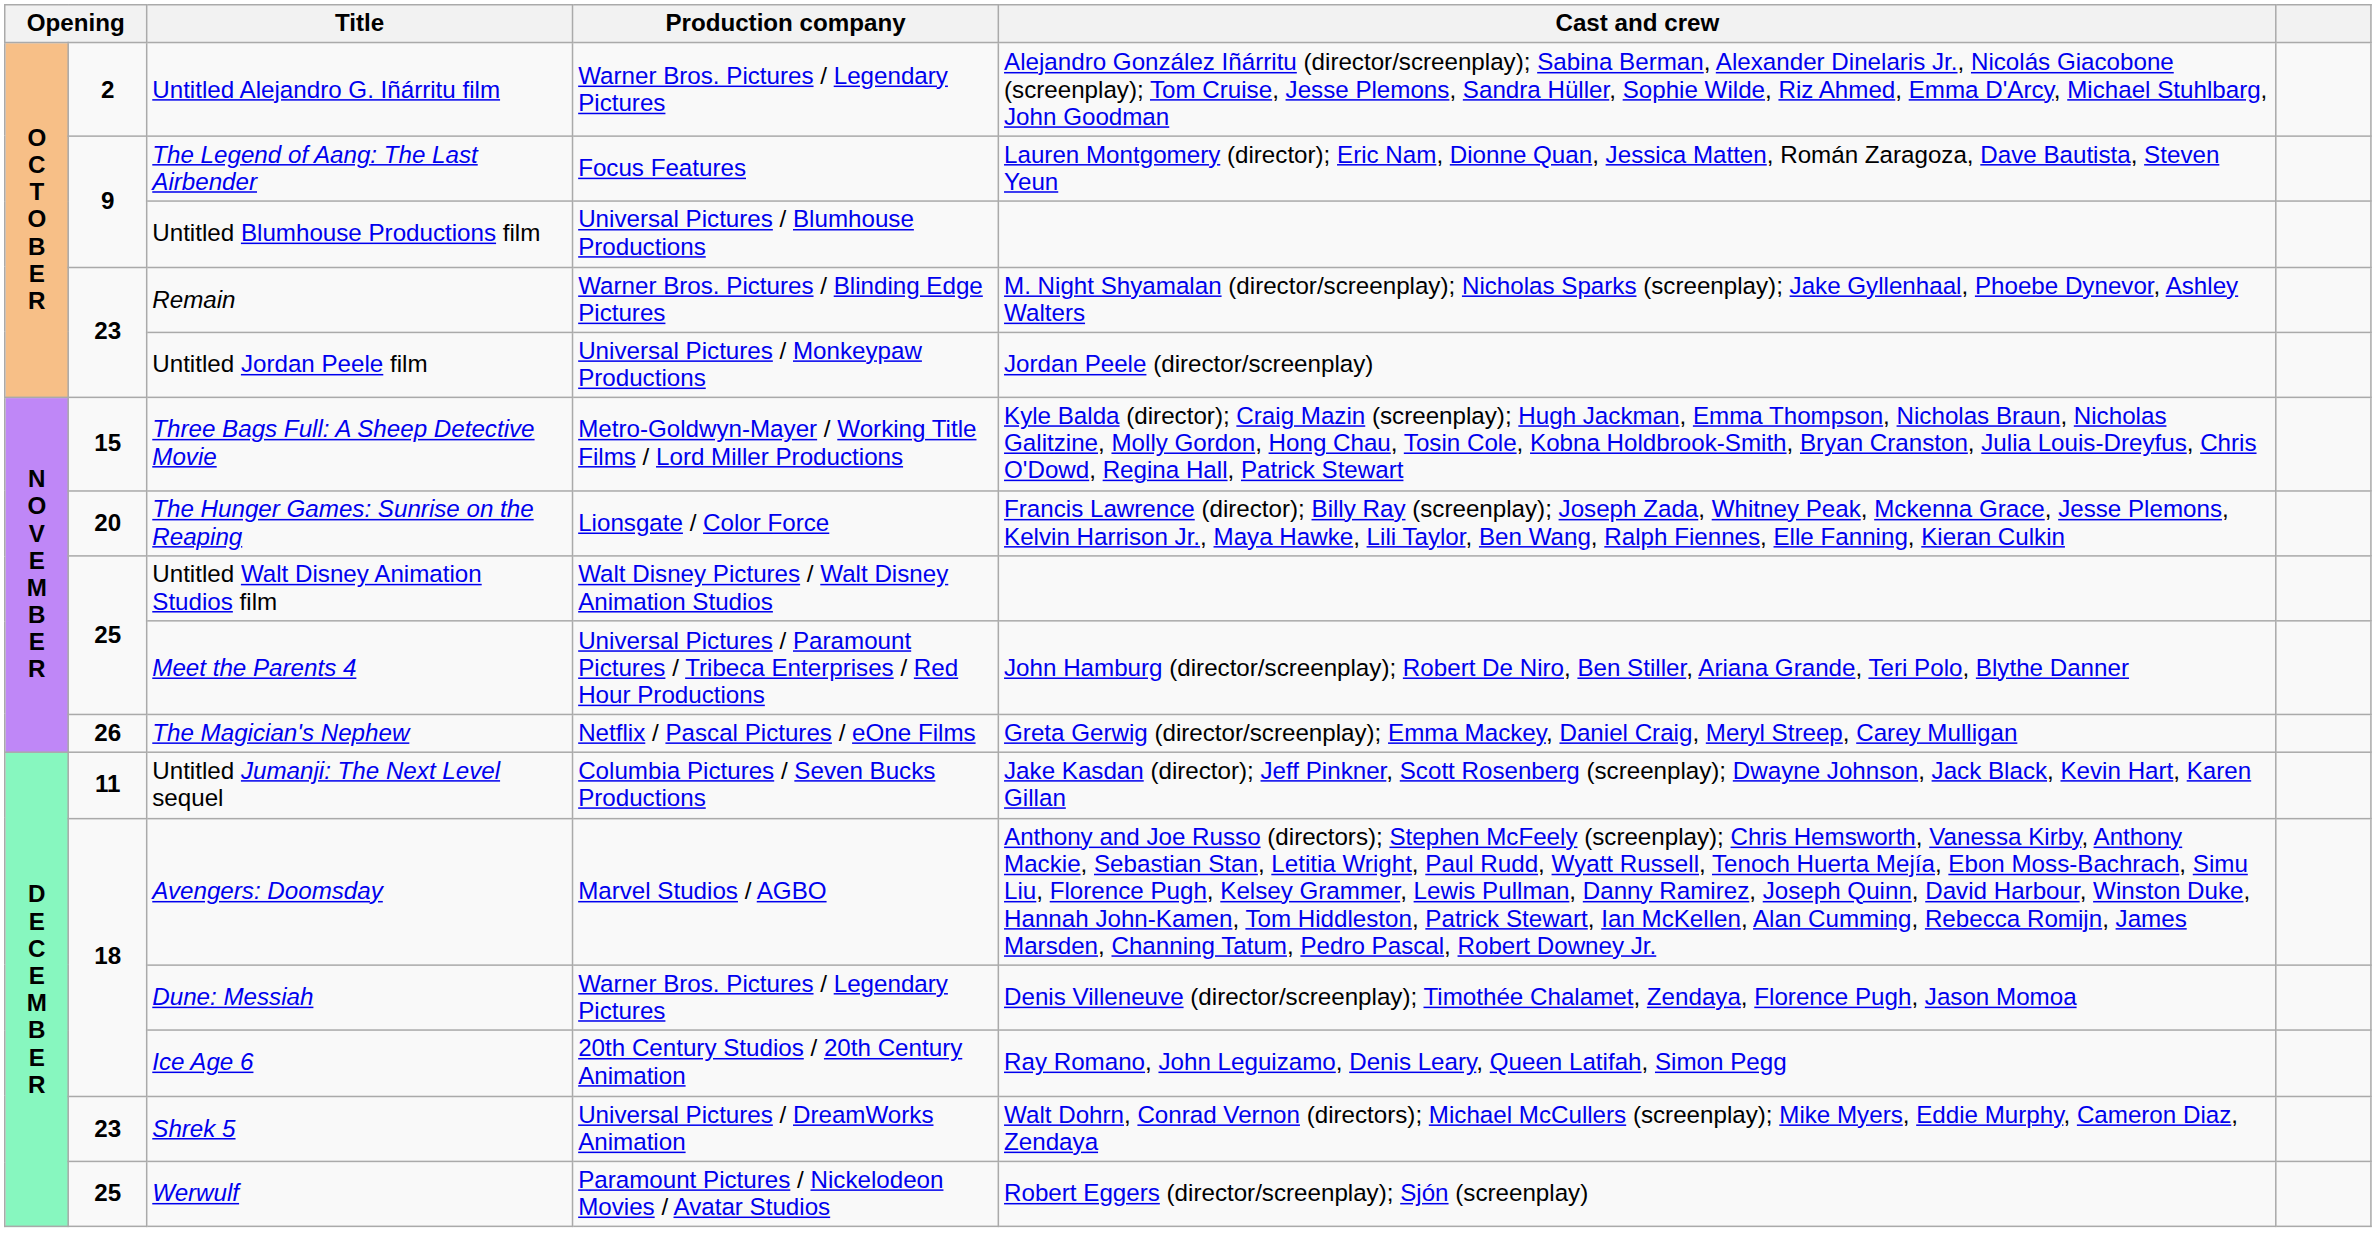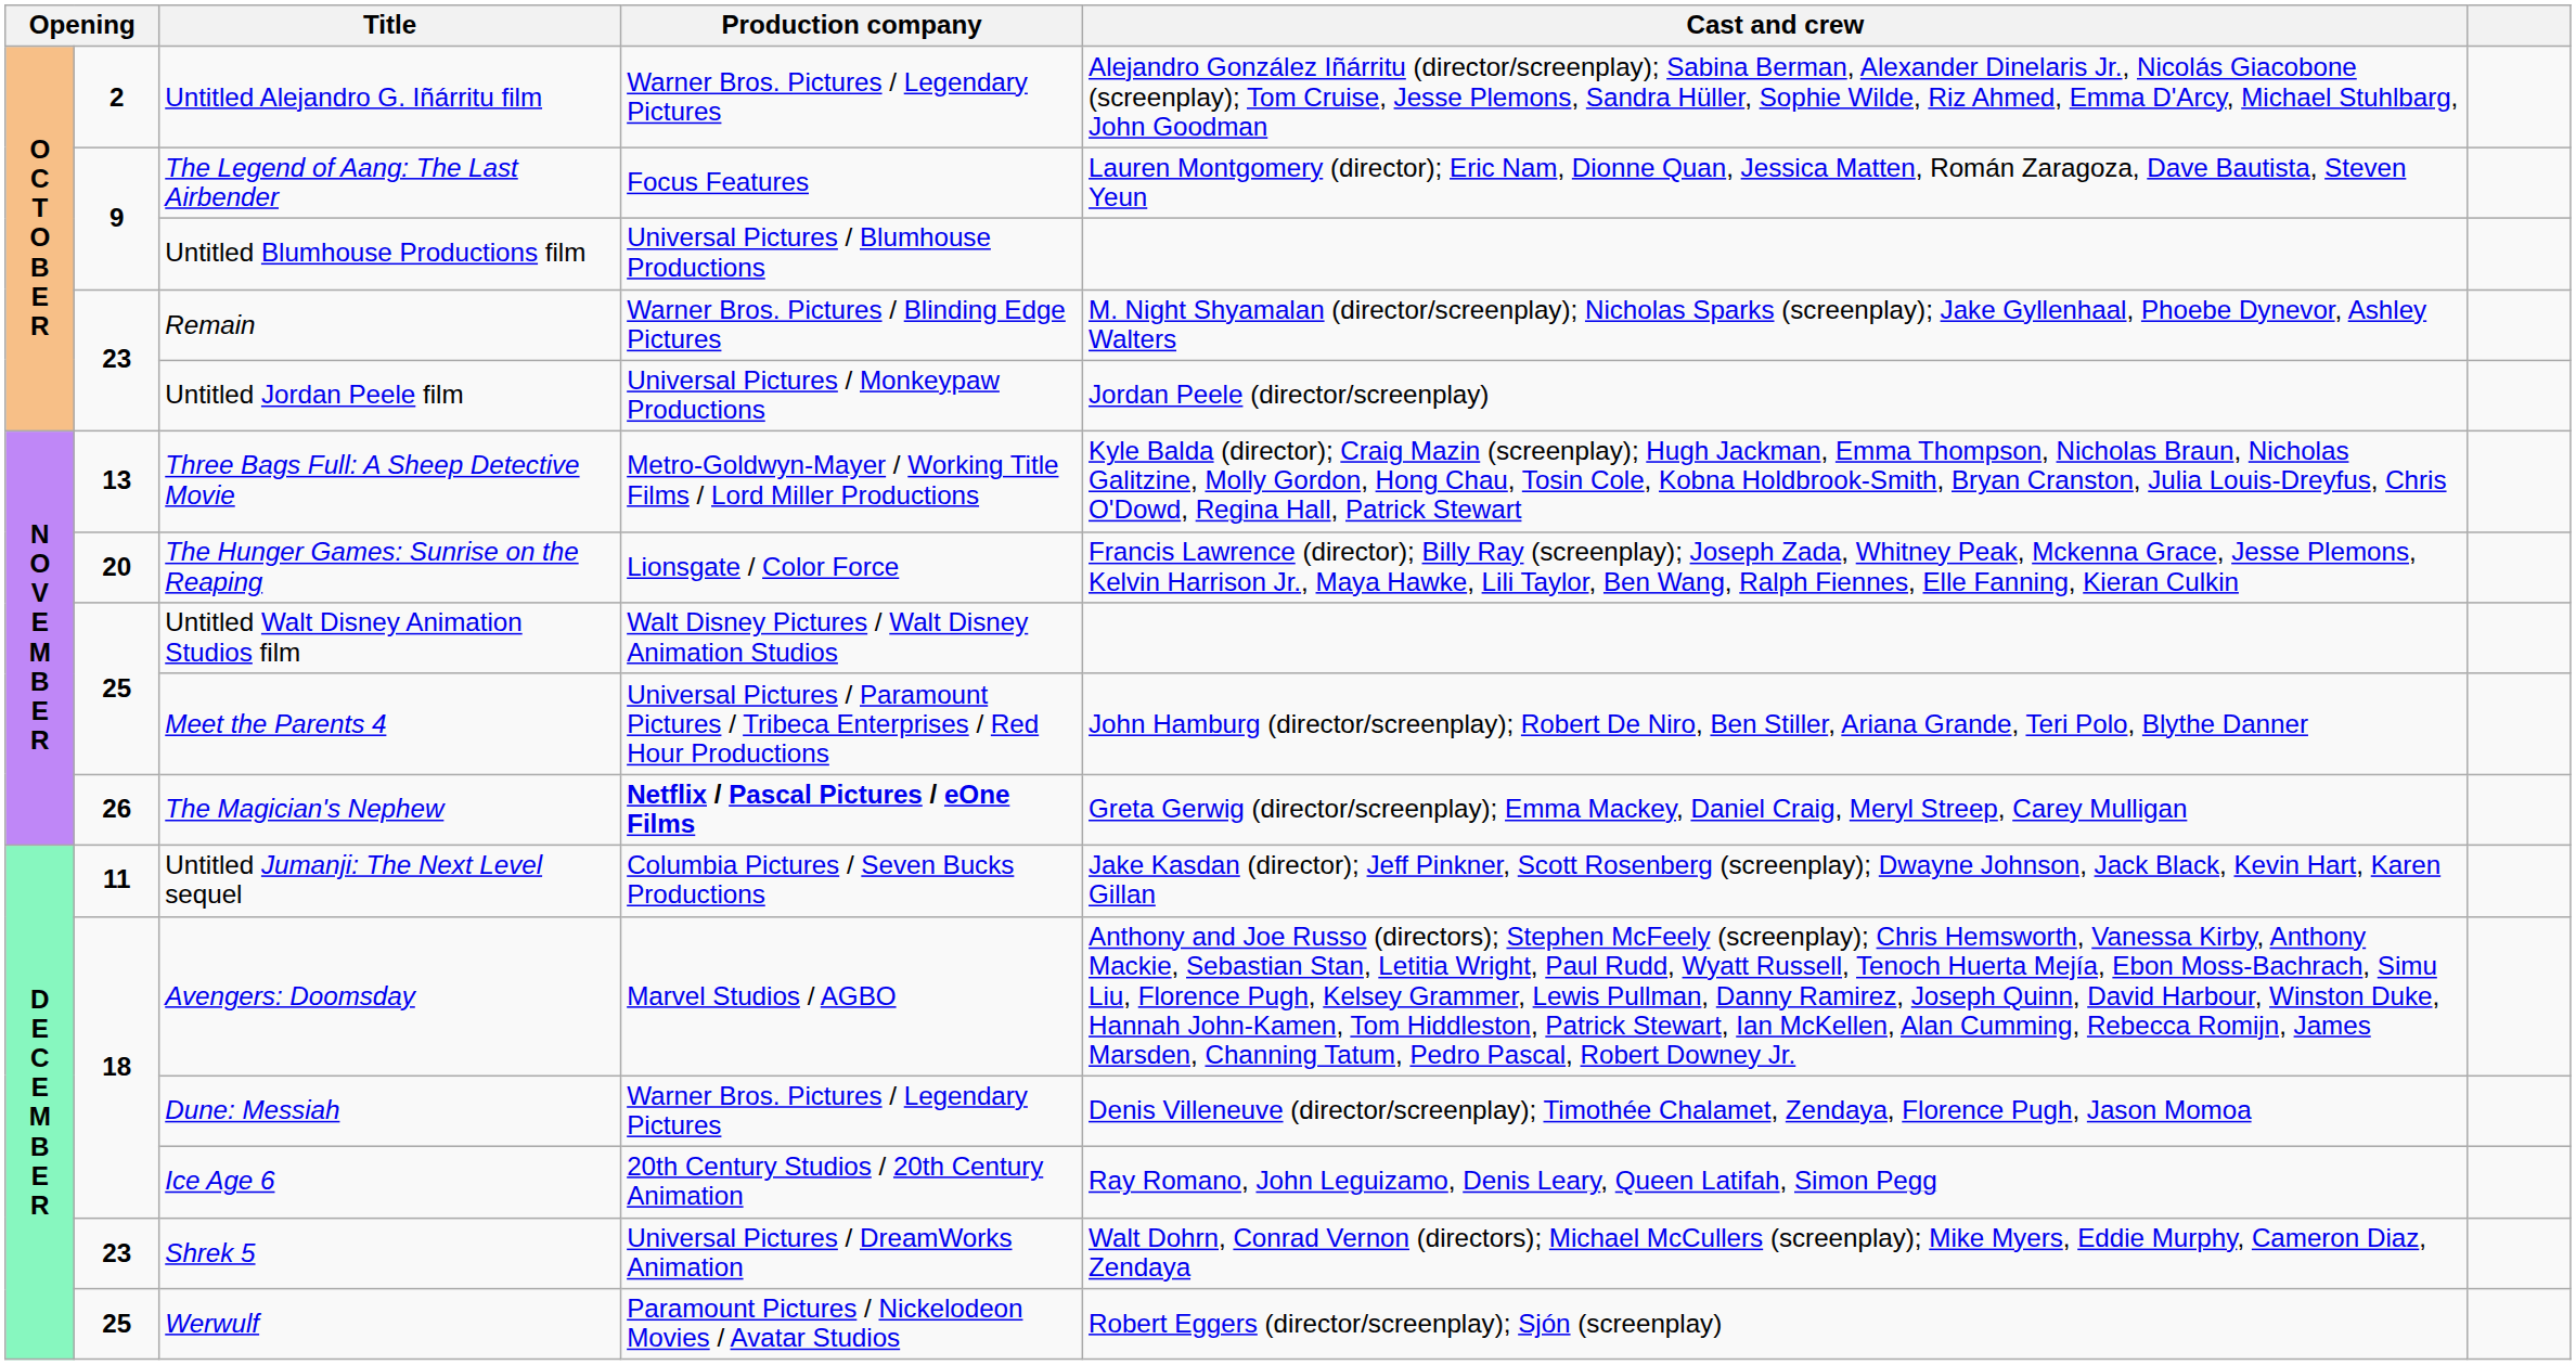Three Bags Full: A Sheep Detective Movie | column 2: 15 -> 13
The Magician's Nephew | Production company: normal -> bold
